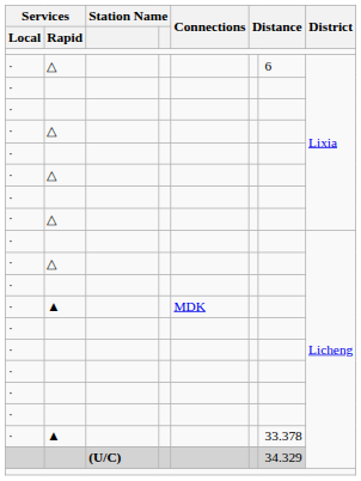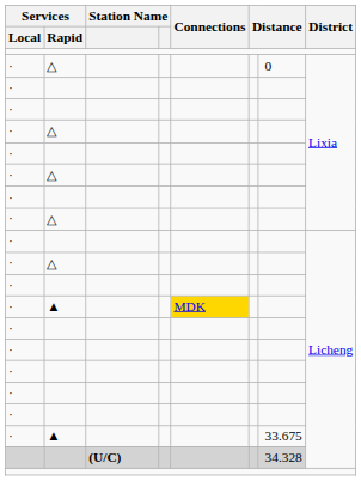row 4 | column 7: 6 -> 0
row 15 | Connections: no background -> gold background
row 21 | column 7: 33.378 -> 33.675
row 22 | column 7: 34.329 -> 34.328
